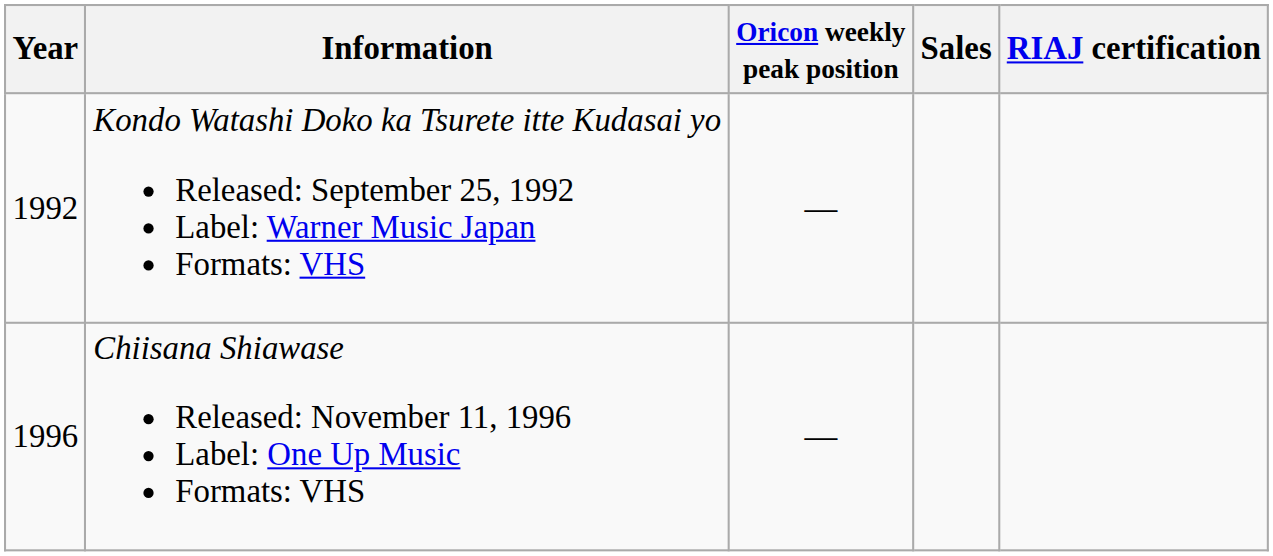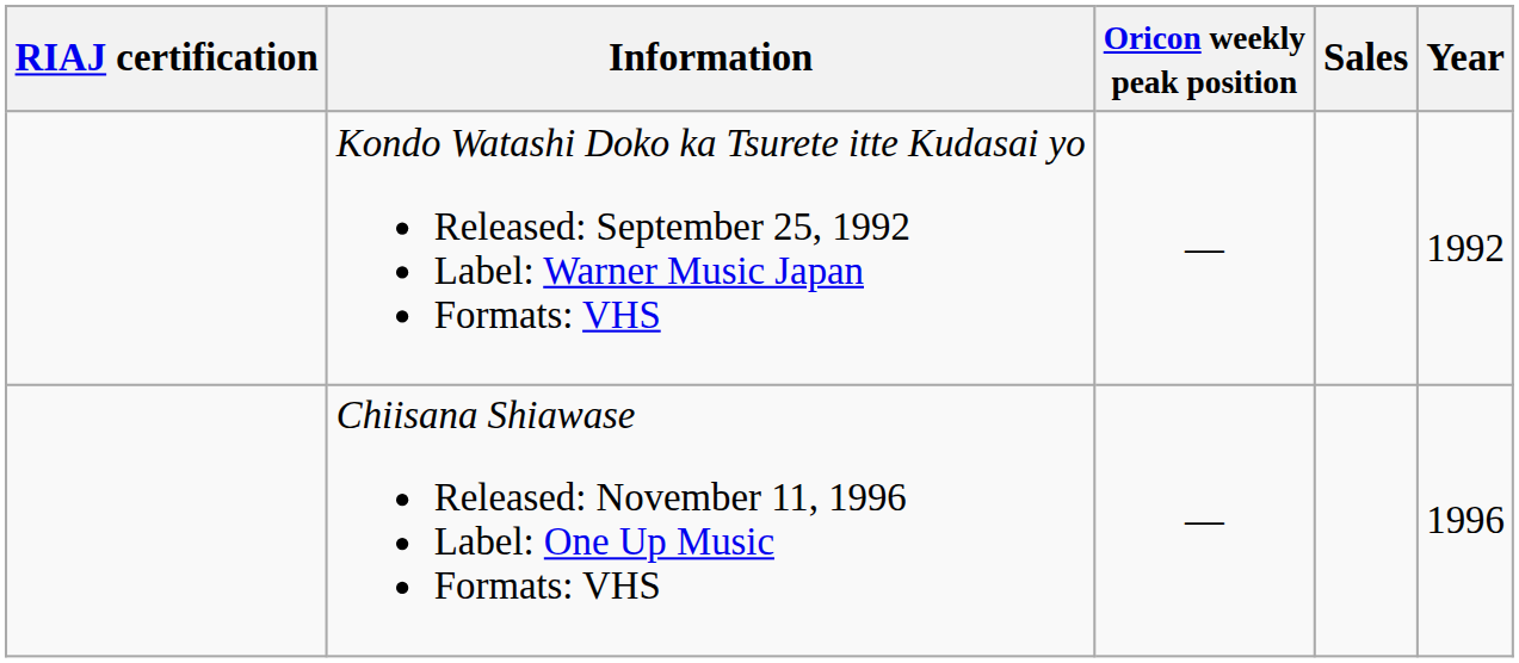columns swapped: Year <-> RIAJ certification
